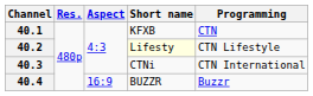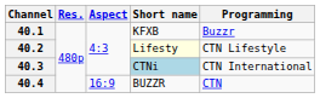40.1 | Programming: CTN -> Buzzr
40.3 | Short name: no background -> lightblue background
40.4 | Programming: Buzzr -> CTN
